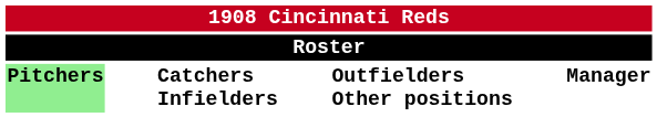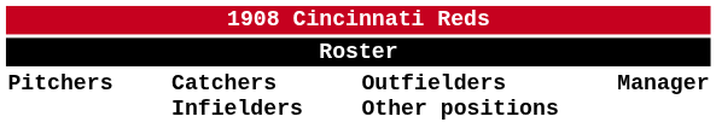Pitchers | column 1: lightgreen background -> no background
